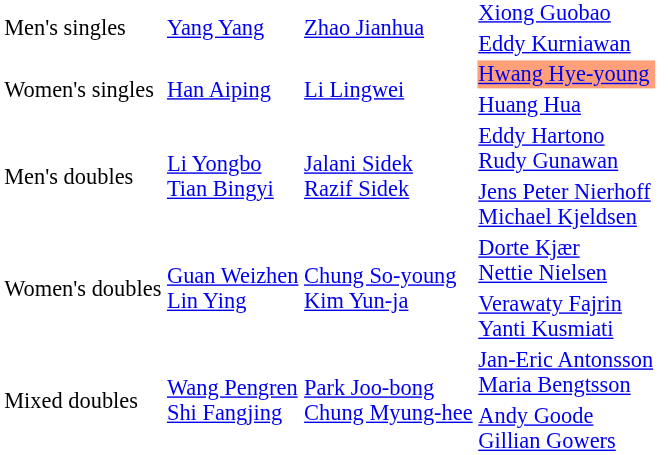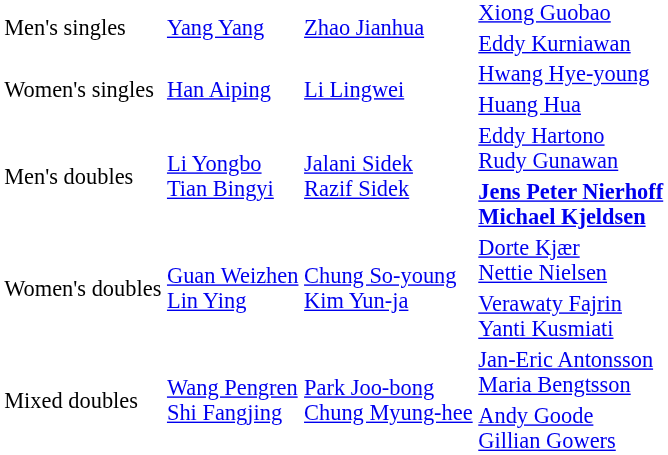Hwang Hye-young | column 4: lightsalmon background -> no background
Jens Peter Nierhoff Michael Kjeldsen | column 4: normal -> bold
